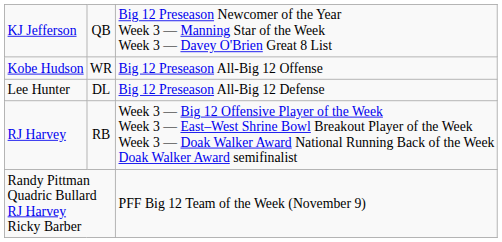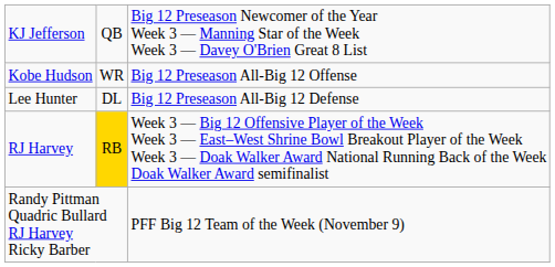RJ Harvey | column 2: no background -> gold background
